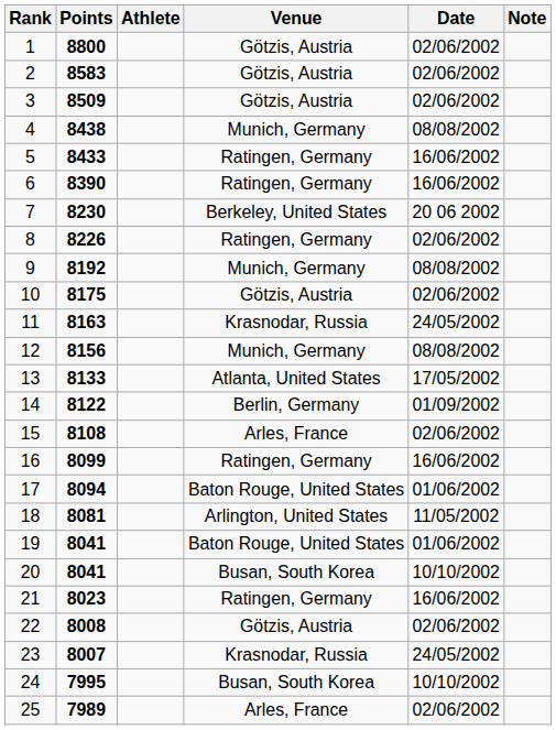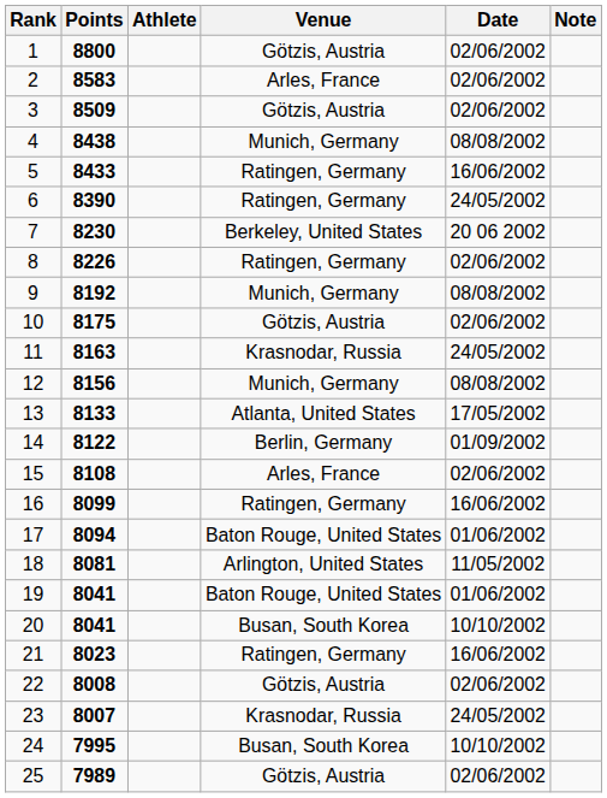2 | Venue: Götzis, Austria -> Arles, France
6 | Date: 16/06/2002 -> 24/05/2002
25 | Venue: Arles, France -> Götzis, Austria
